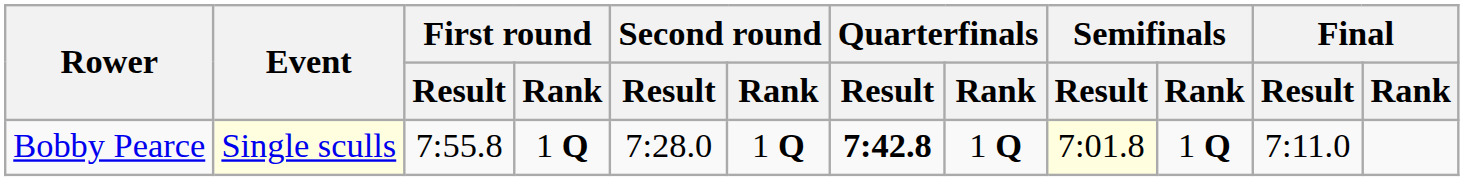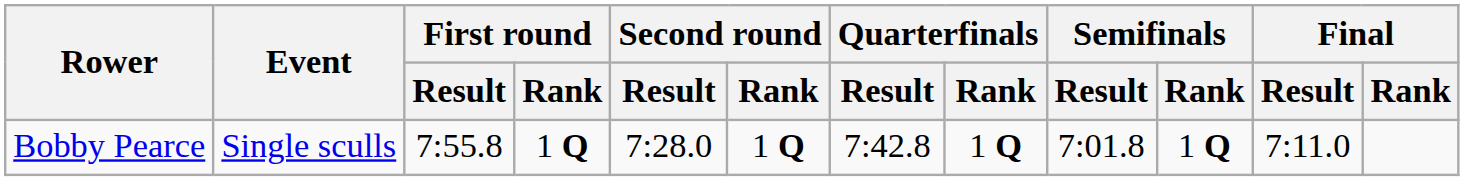Bobby Pearce | Event: lightyellow background -> no background
Bobby Pearce | Quarterfinals / Result: bold -> normal
Bobby Pearce | Semifinals / Result: lightyellow background -> no background
